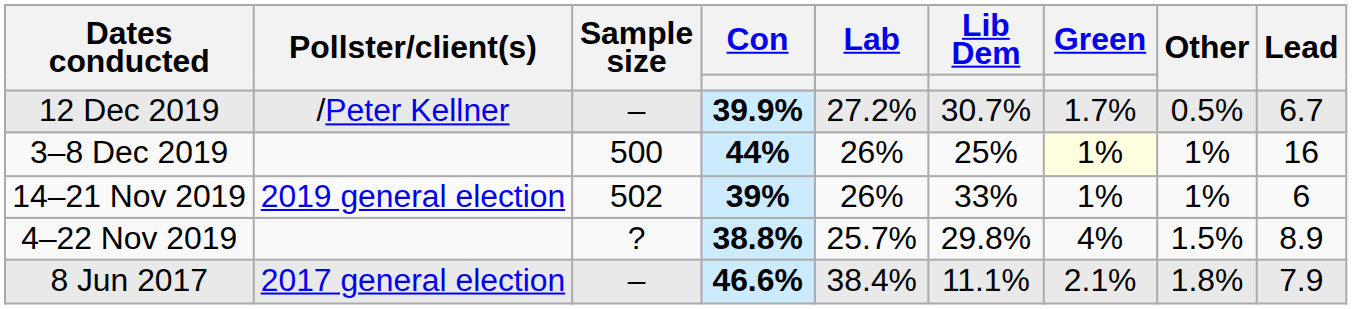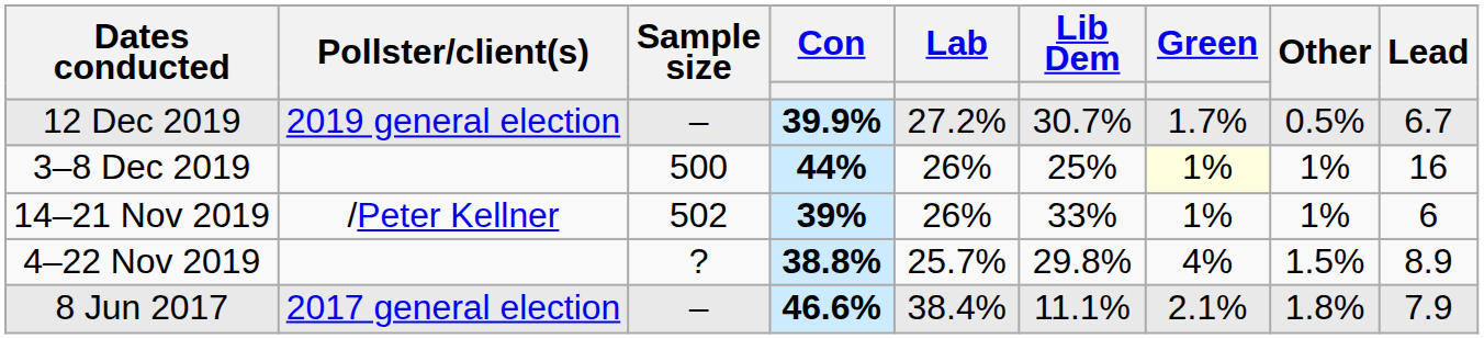12 Dec 2019 | Pollster/client(s): /Peter Kellner -> 2019 general election
14–21 Nov 2019 | Pollster/client(s): 2019 general election -> /Peter Kellner
